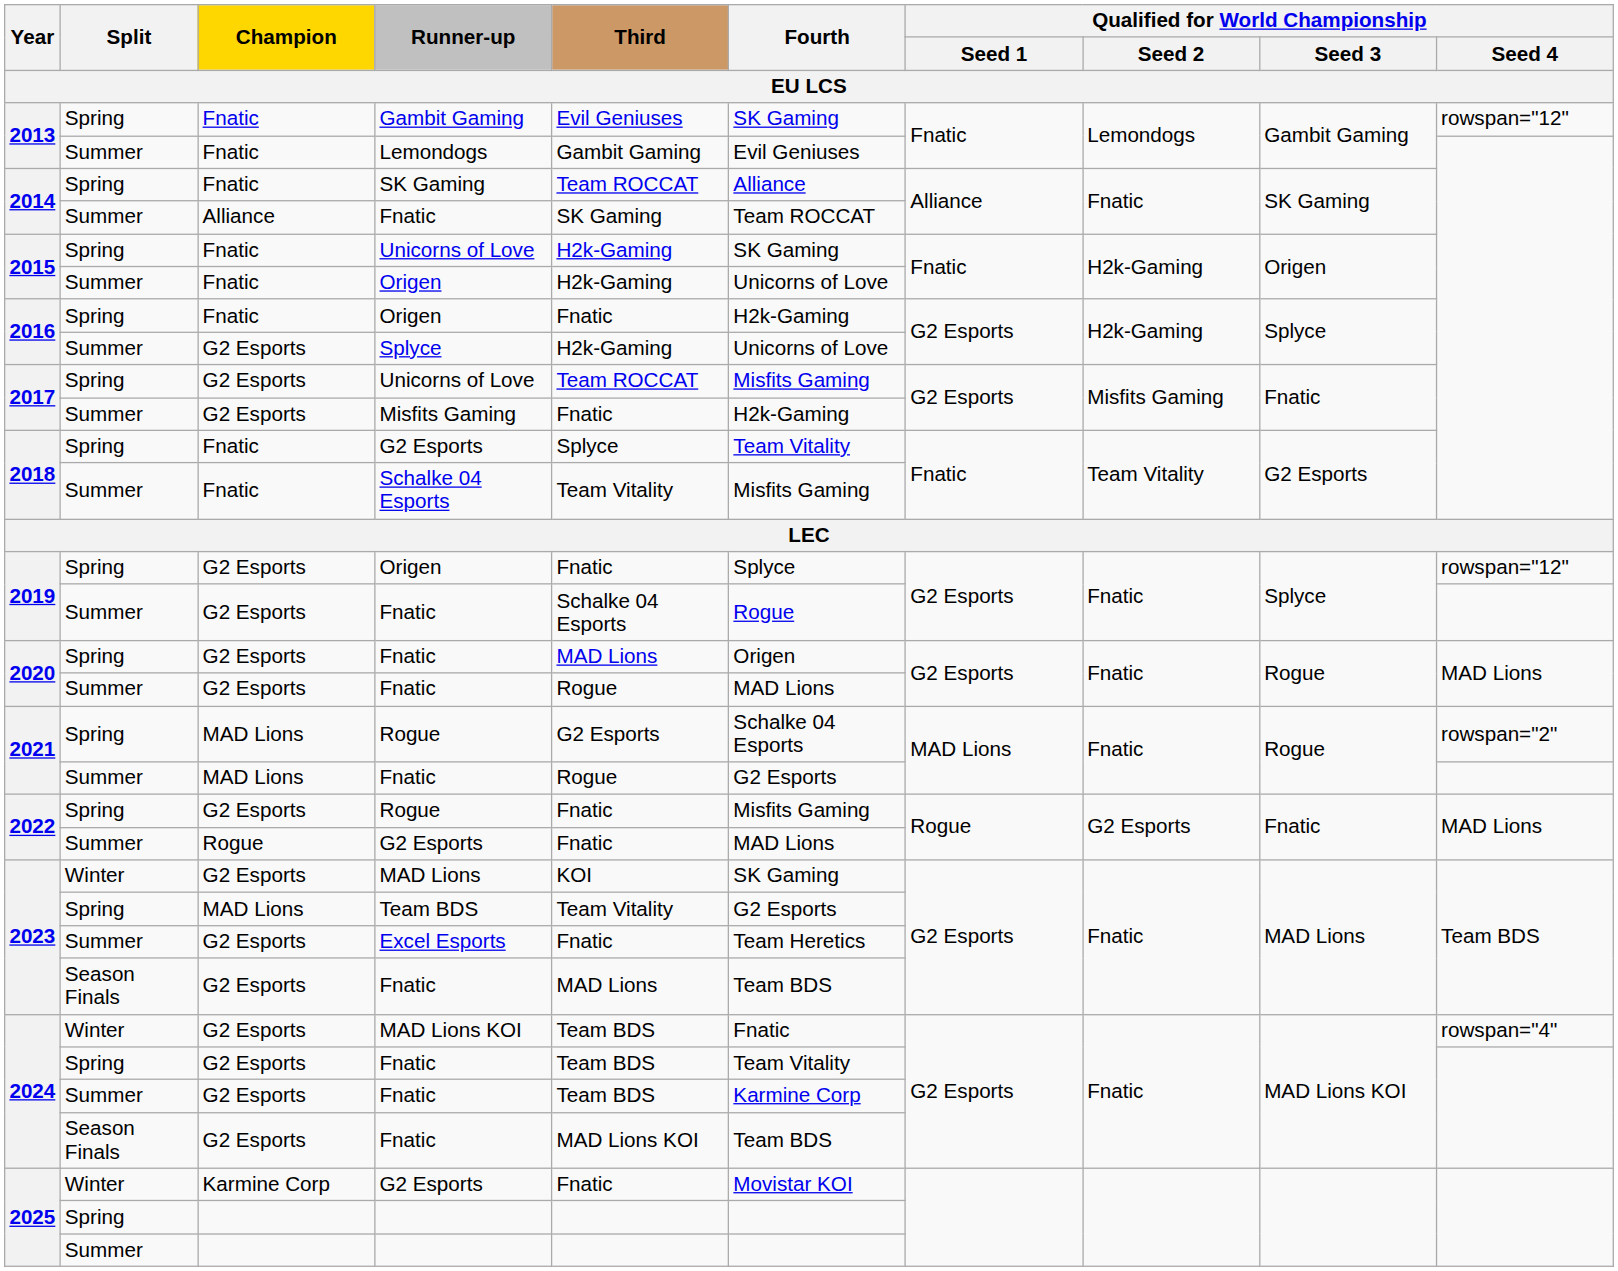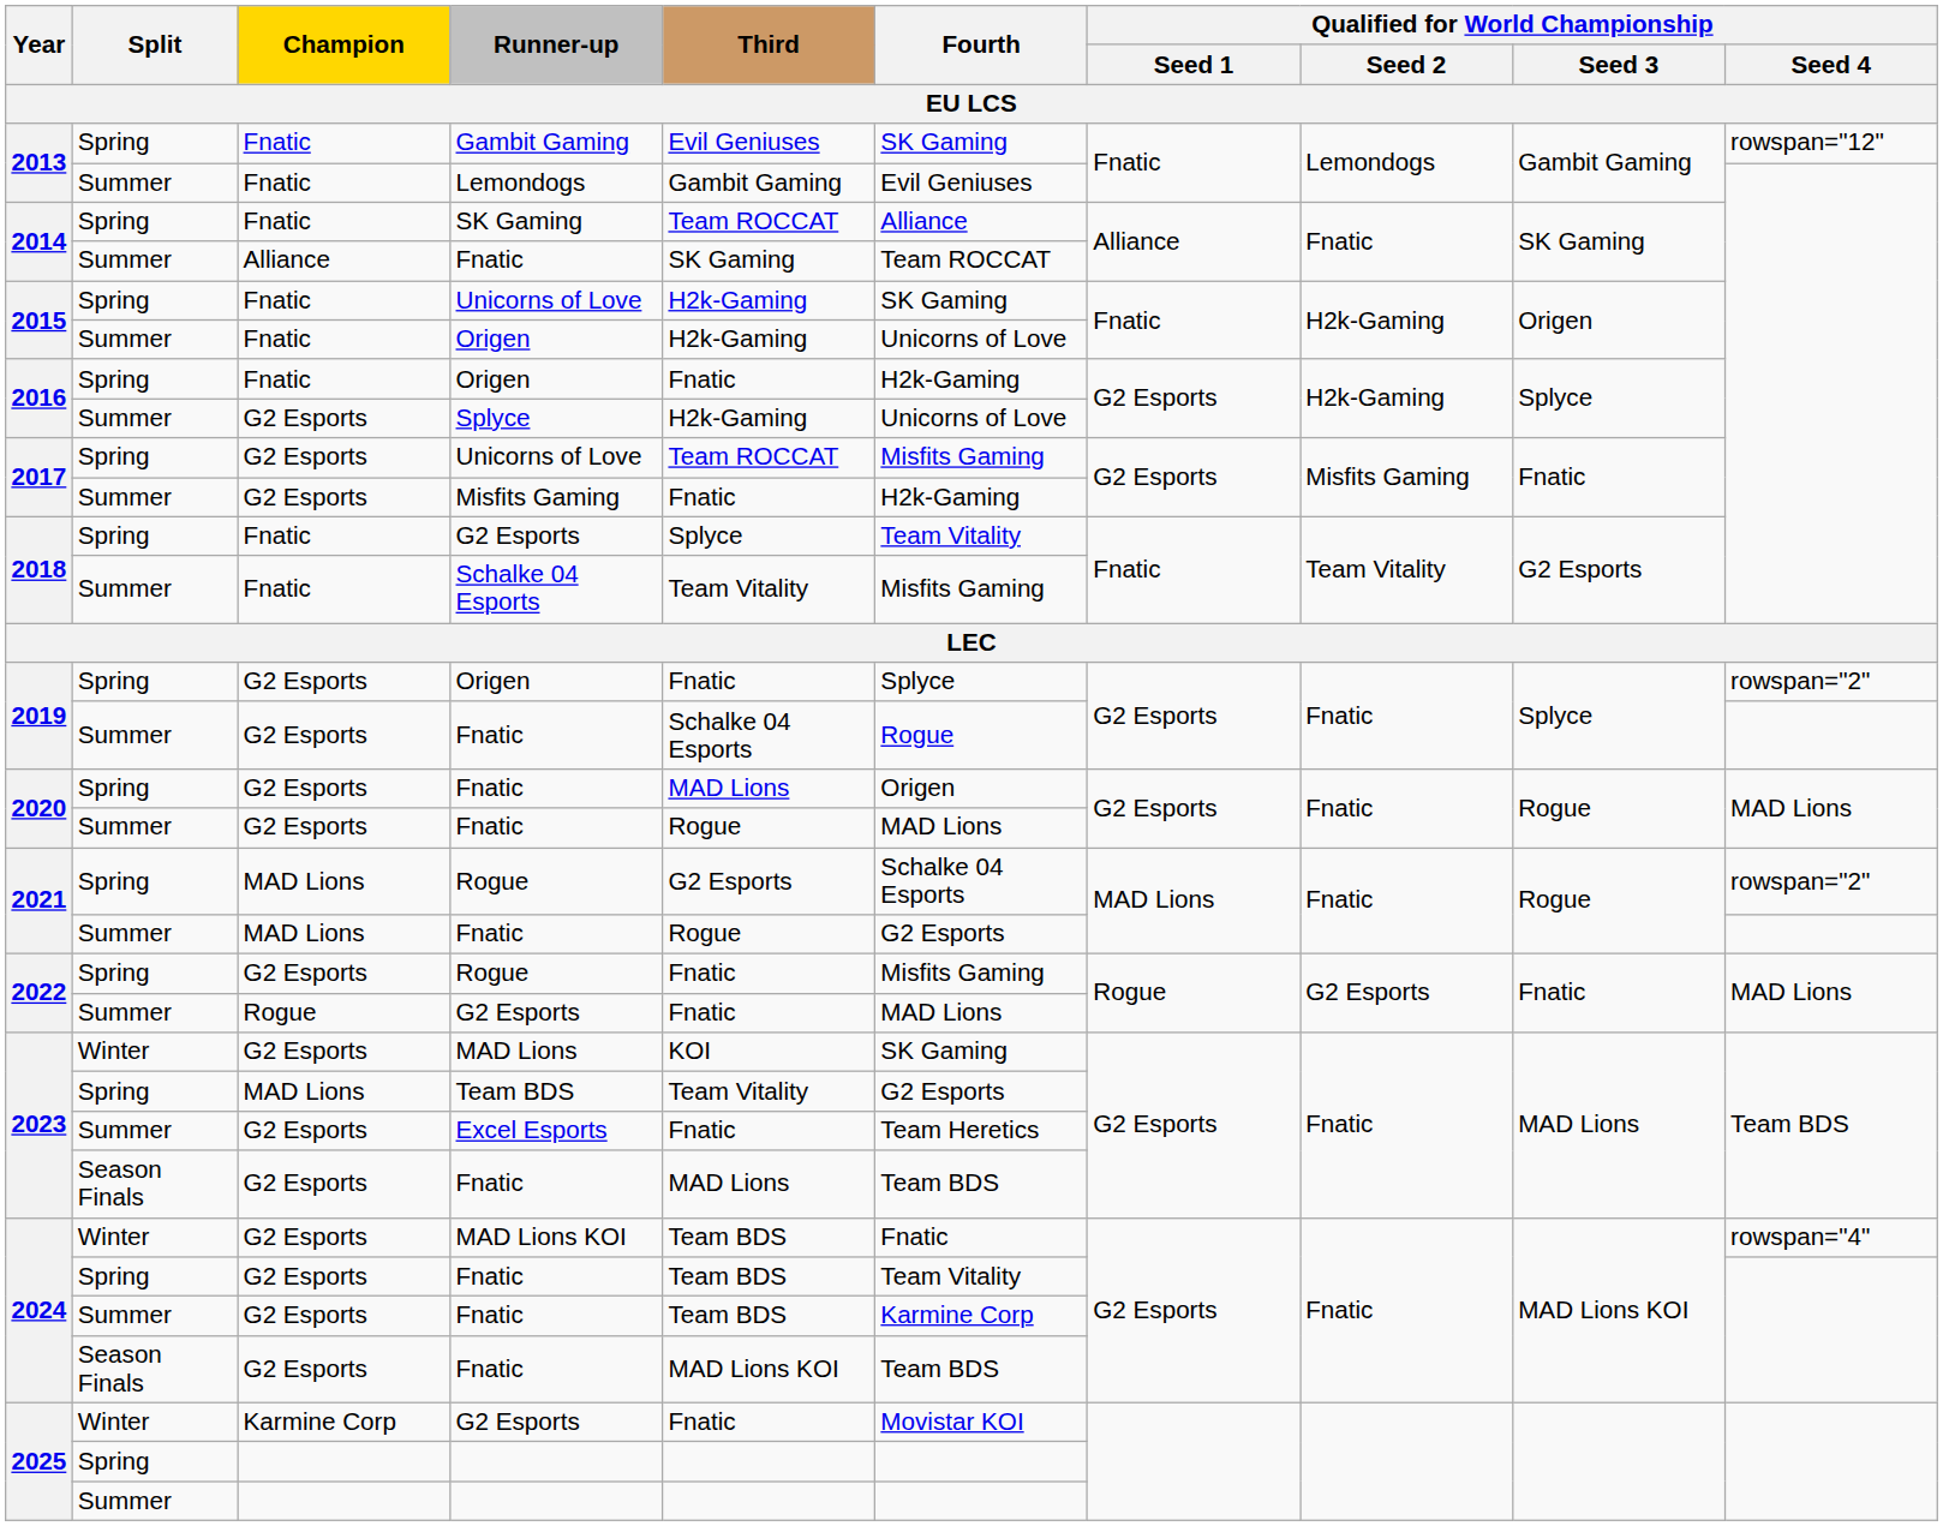2019 / Origen | Qualified for World Championship / Seed 4: rowspan="12" -> rowspan="2"
